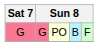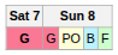PO | Sat 7: normal -> bold
